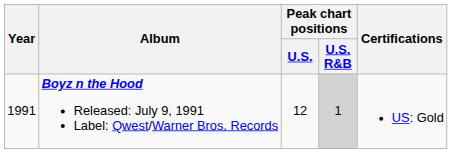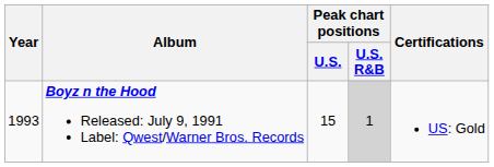row 3 | Year: 1991 -> 1993
row 3 | Peak chart positions / U.S.: 12 -> 15
